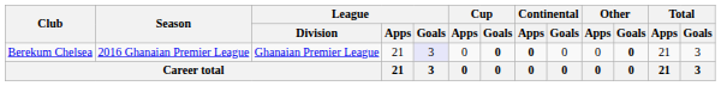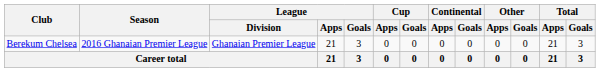Berekum Chelsea | League / Goals: lavender background -> no background
Berekum Chelsea | Cup / Goals: bold -> normal
Berekum Chelsea | Continental / Apps: bold -> normal
Berekum Chelsea | Other / Goals: bold -> normal
